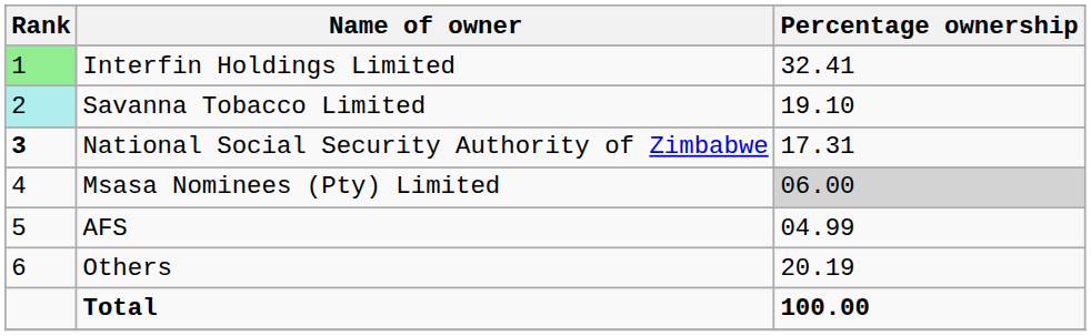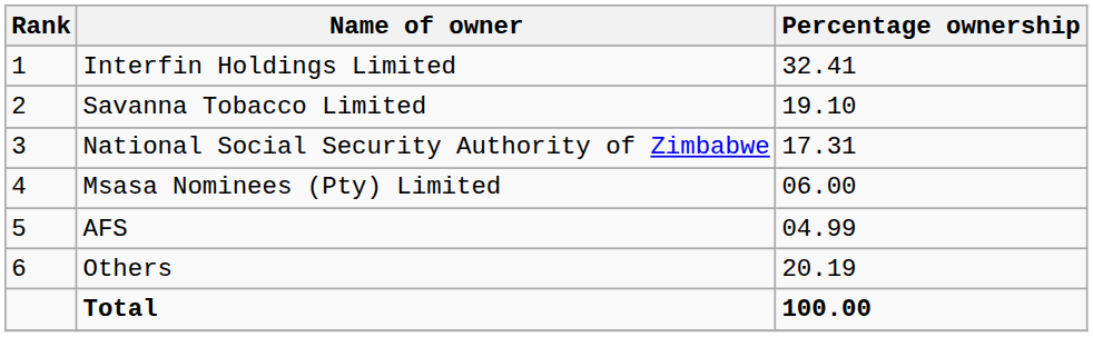Interfin Holdings Limited | Rank: lightgreen background -> no background
Savanna Tobacco Limited | Rank: paleturquoise background -> no background
National Social Security Authority of Zimbabwe | Rank: bold -> normal
Msasa Nominees (Pty) Limited | Percentage ownership: lightgrey background -> no background
